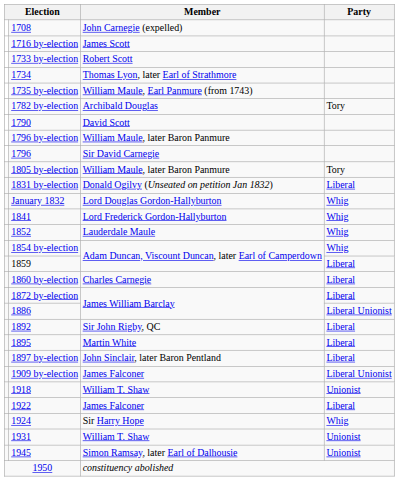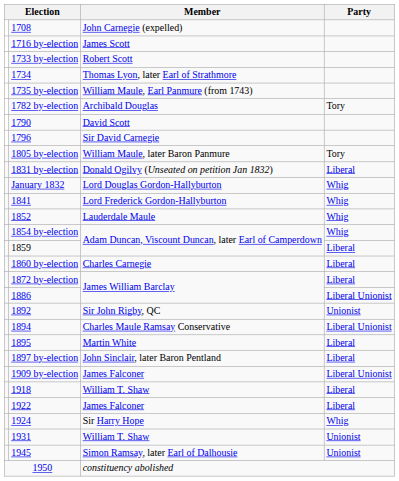- row: 1796 by-election | William Maule, later Baron Panmure
1892 | Party: Liberal -> Unionist
+ row: 1894 | Charles Maule Ramsay Conservative | Liberal Unionist
1918 | Party: Unionist -> Liberal
